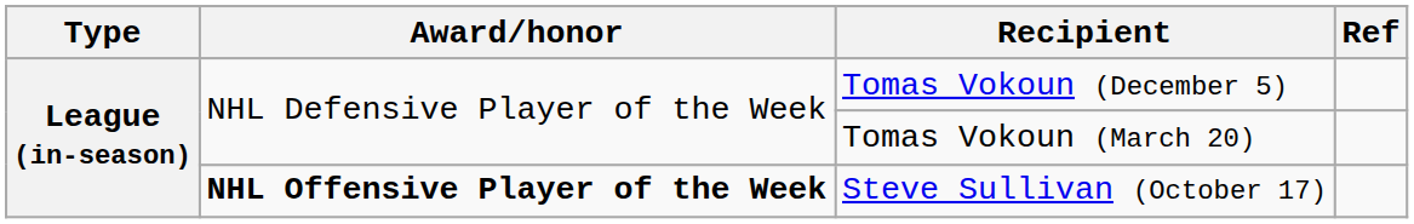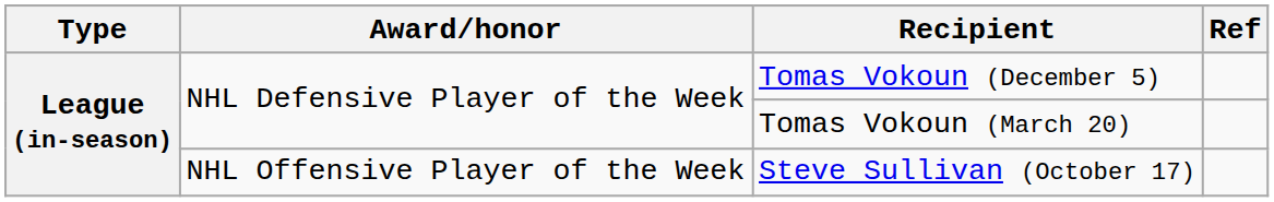Steve Sullivan (October 17) | Award/honor: bold -> normal
